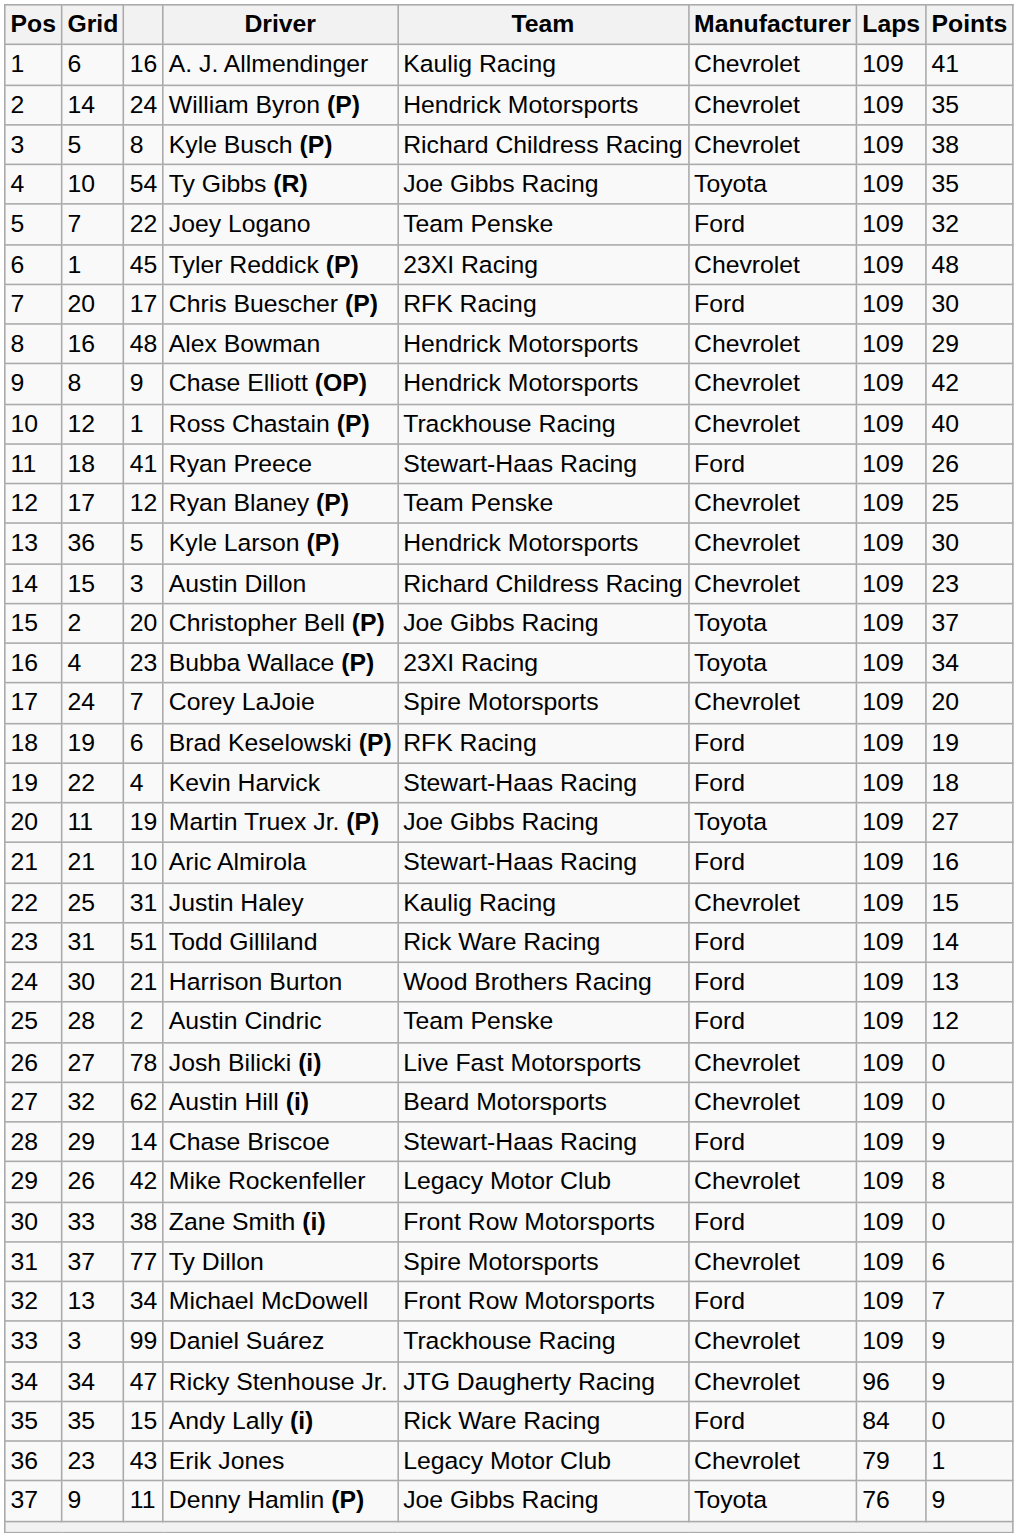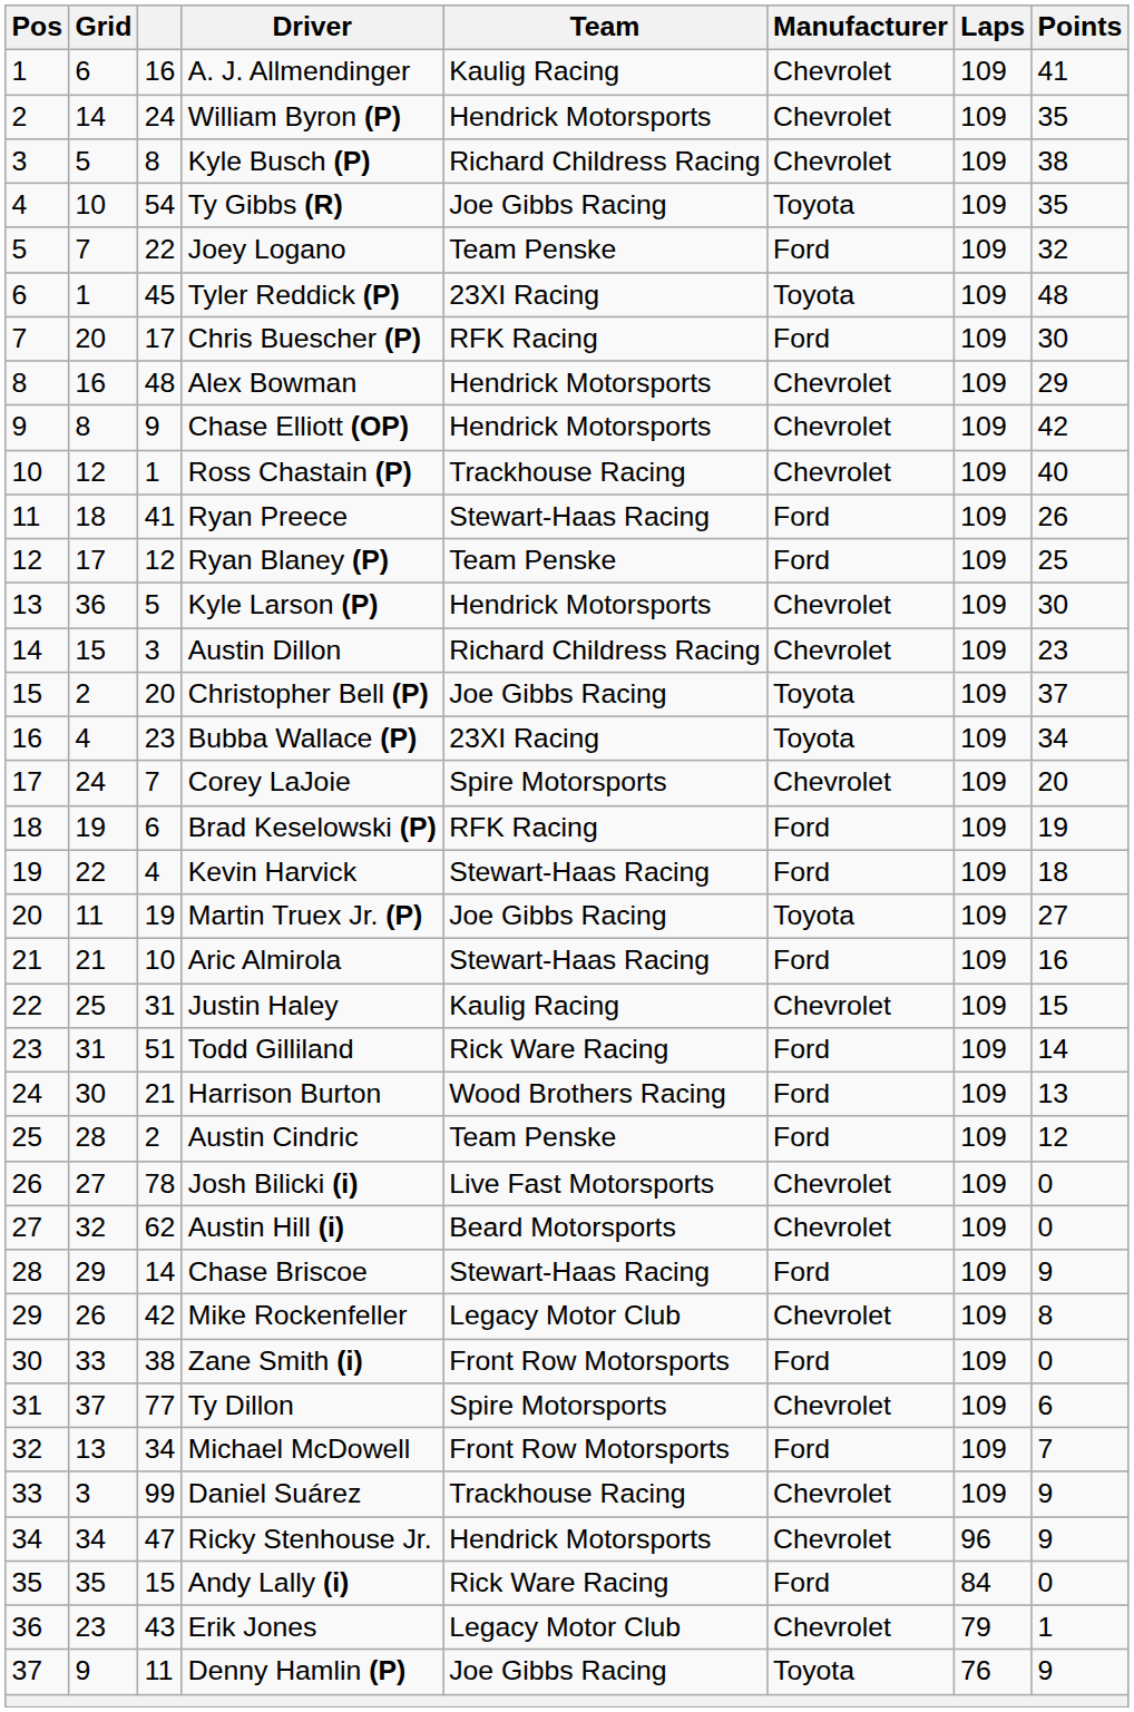Tyler Reddick (P) | Manufacturer: Chevrolet -> Toyota
Ryan Blaney (P) | Manufacturer: Chevrolet -> Ford
Ricky Stenhouse Jr. | Team: JTG Daugherty Racing -> Hendrick Motorsports
